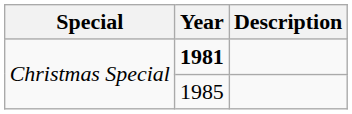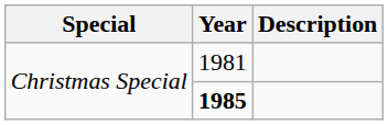1981 | Year: bold -> normal
1985 | Year: normal -> bold
